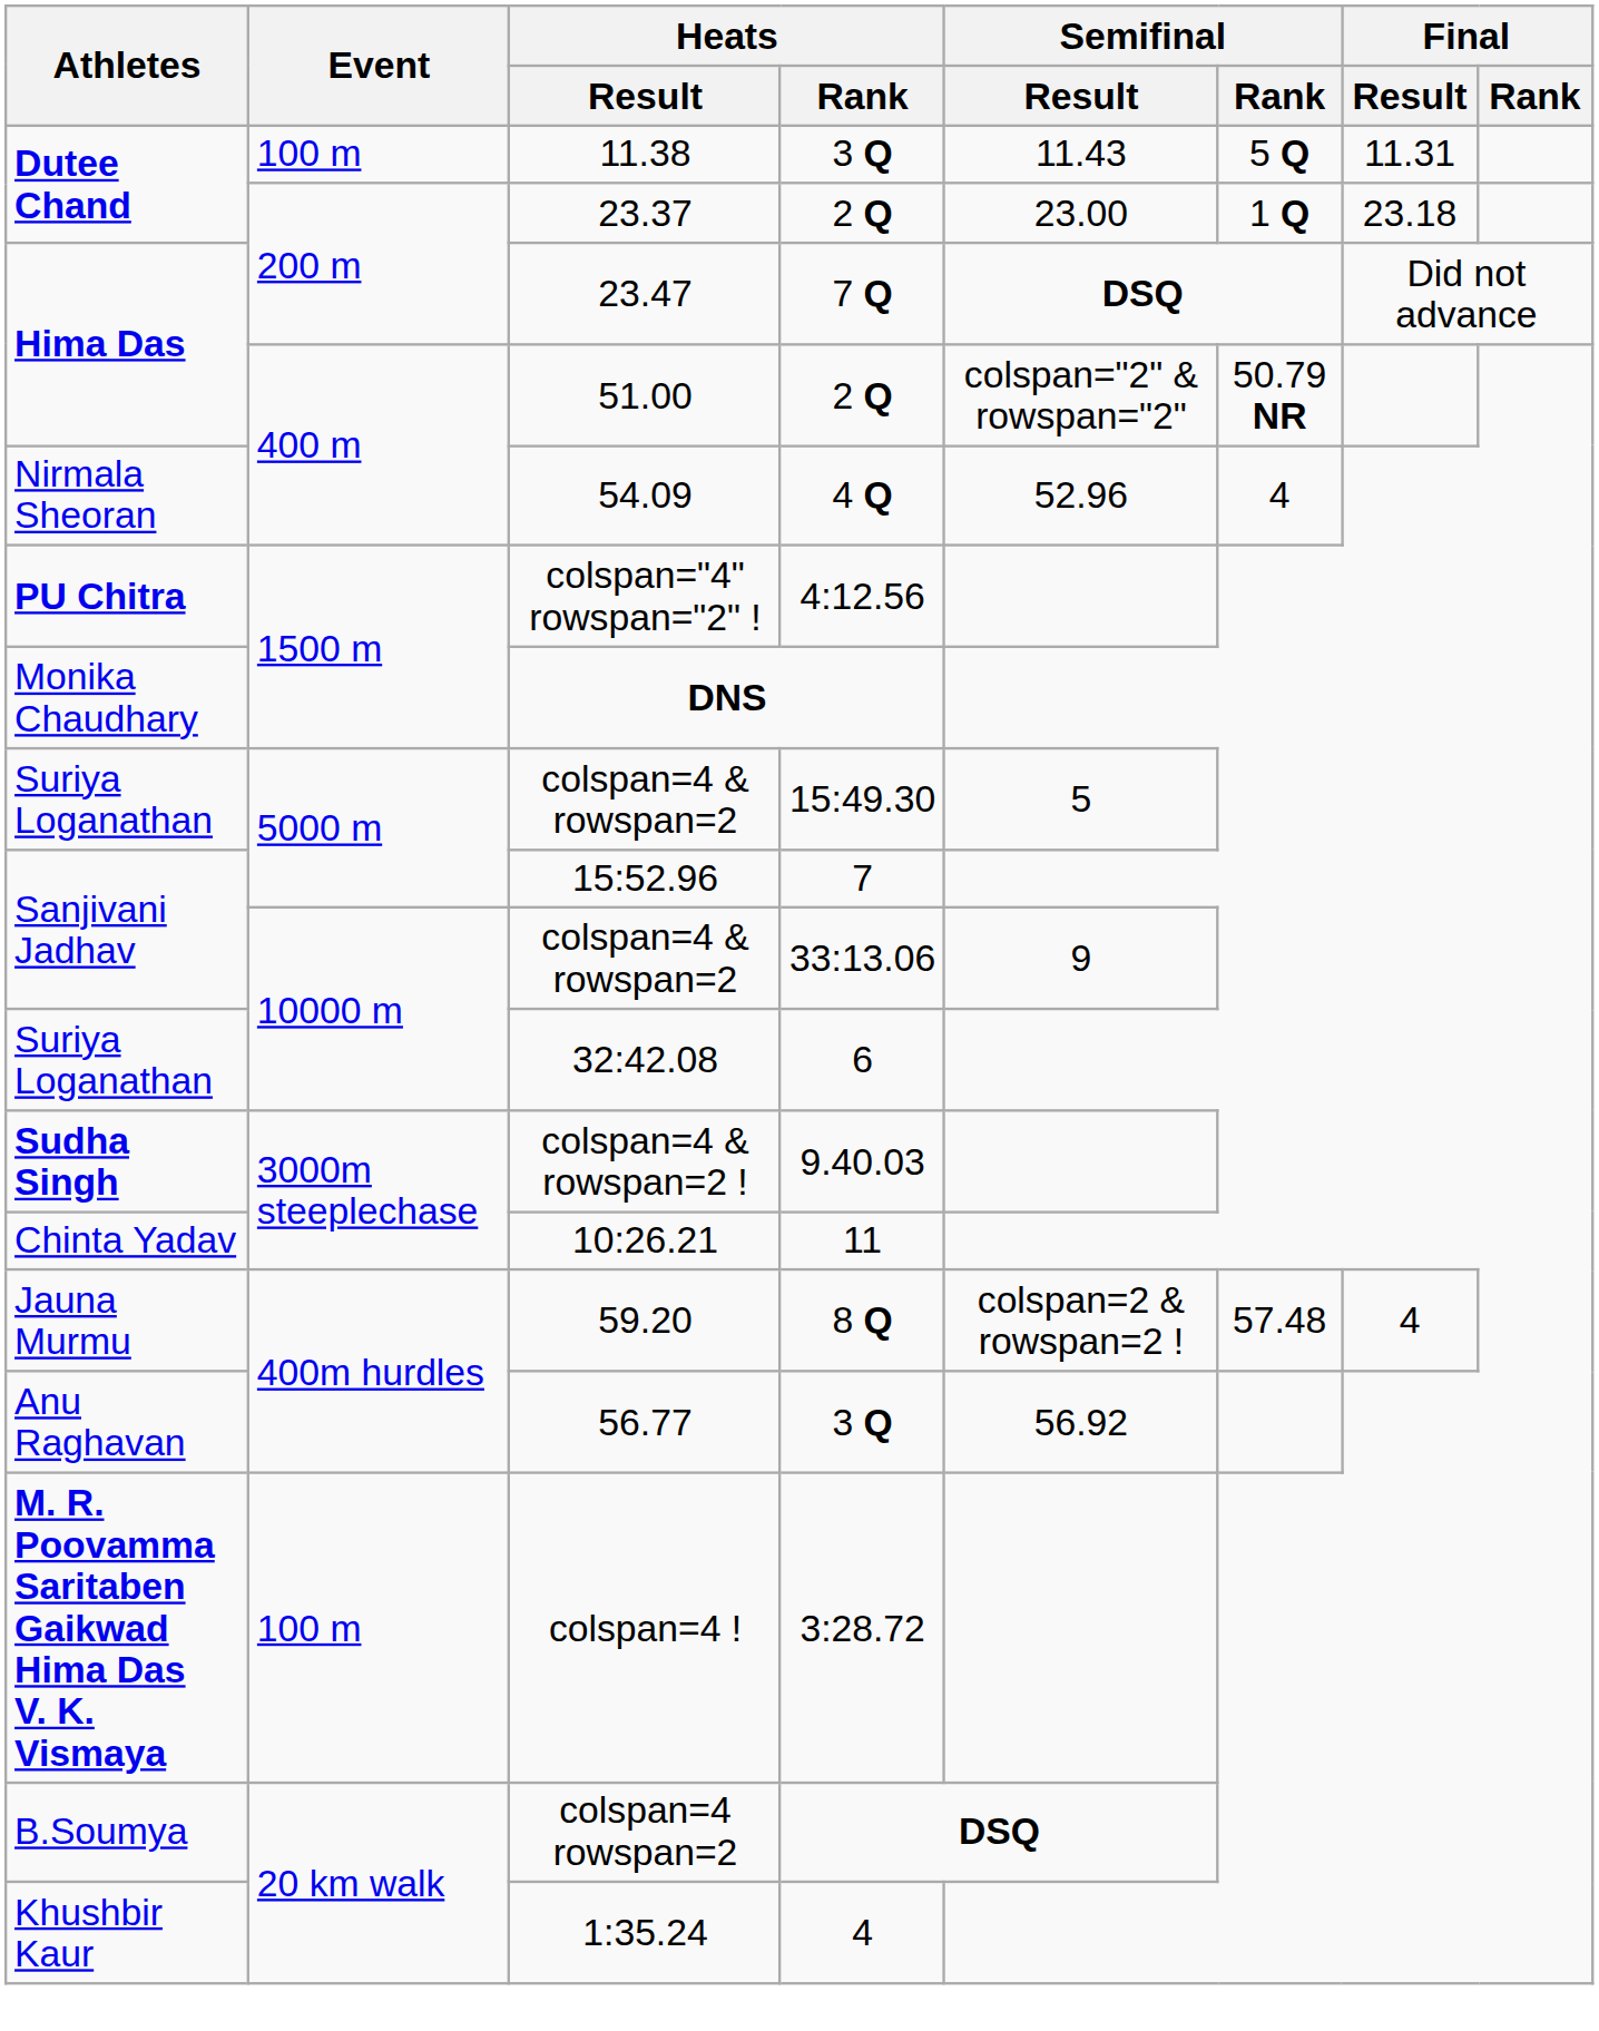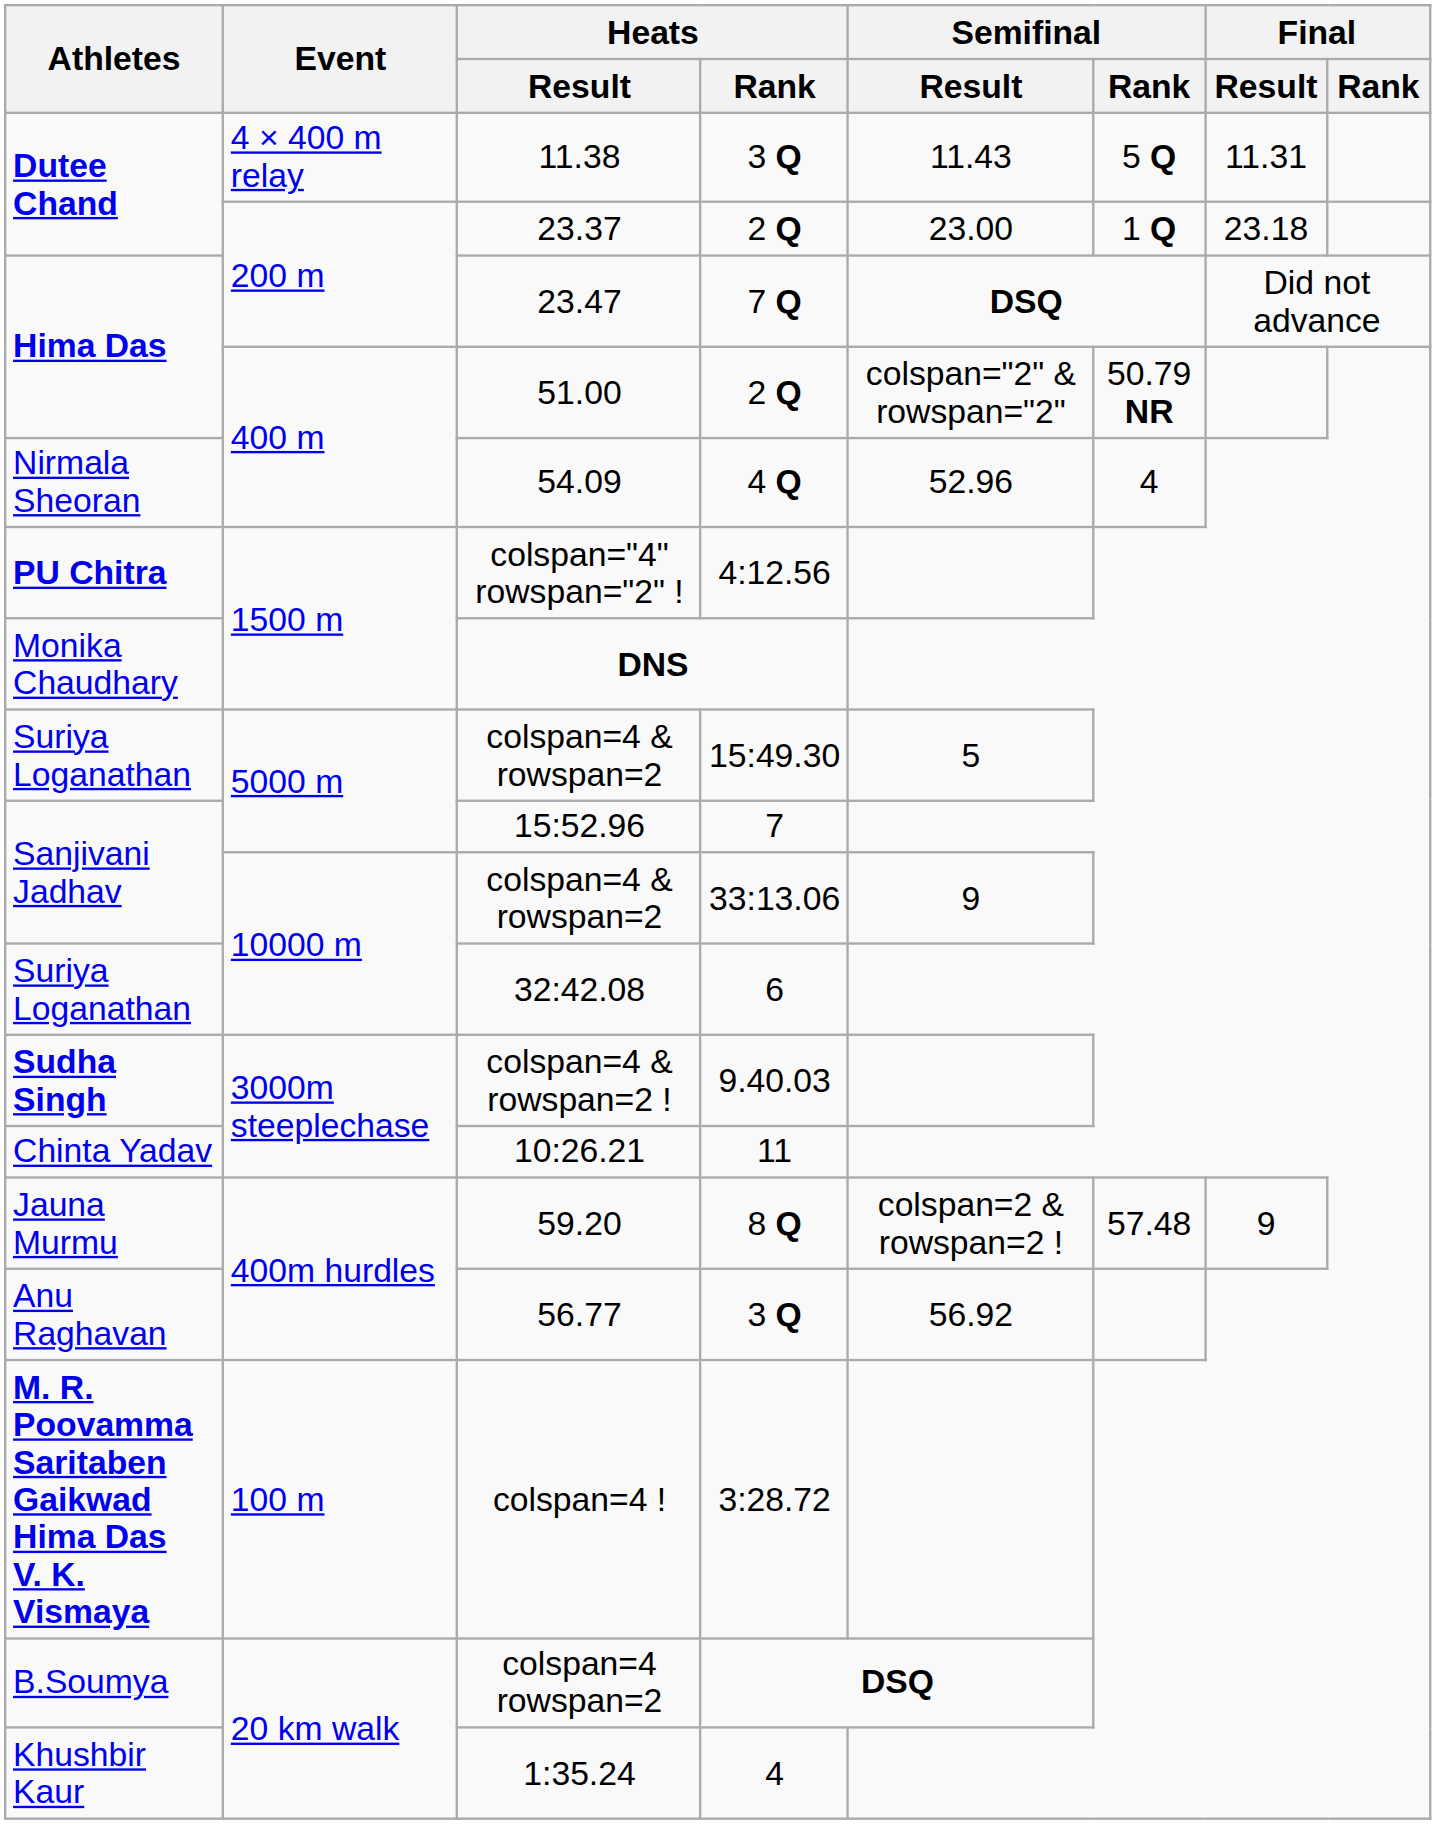11.38 | Event: 100 m -> 4 × 400 m relay
59.20 | Final / Result: 4 -> 9
